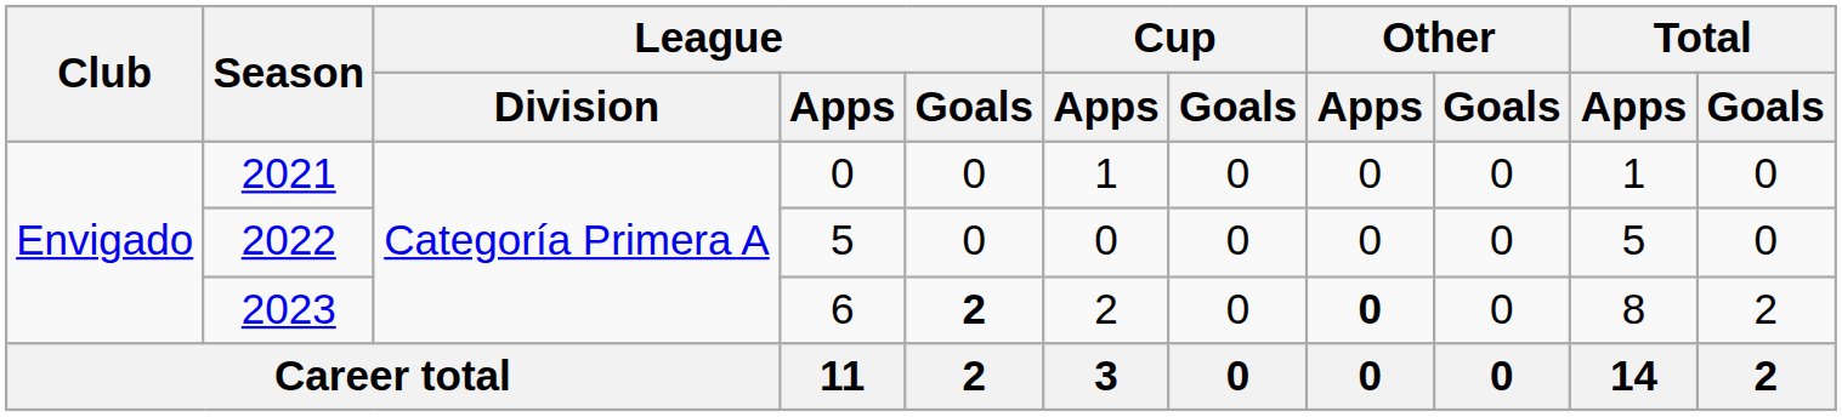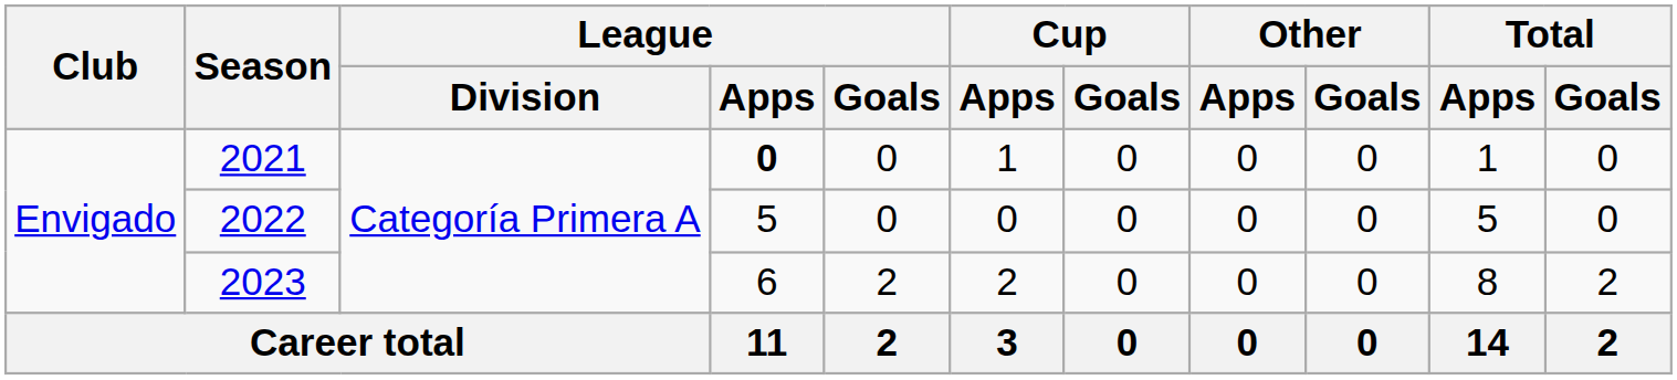2021 | League / Apps: normal -> bold
2023 | League / Goals: bold -> normal
2023 | Other / Apps: bold -> normal
